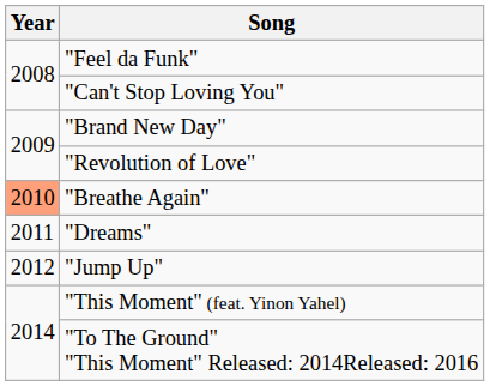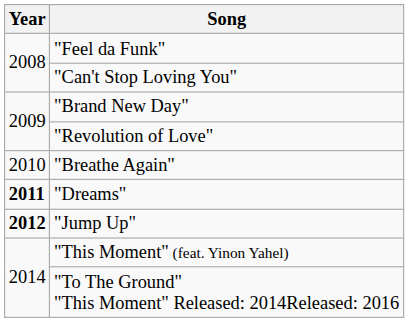"Breathe Again" | Year: lightsalmon background -> no background
"Dreams" | Year: normal -> bold
"Jump Up" | Year: normal -> bold
